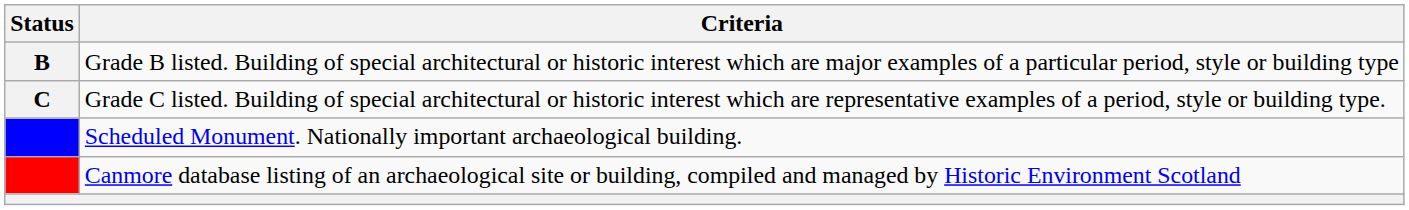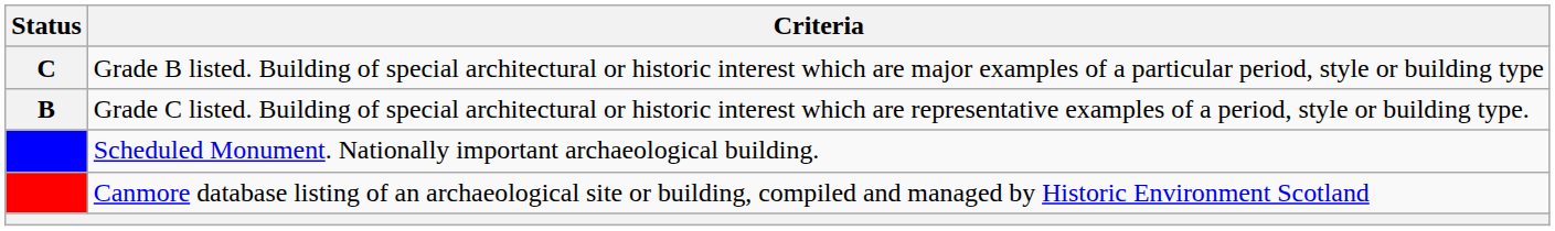row 2 | Status: B -> C
row 3 | Status: C -> B
